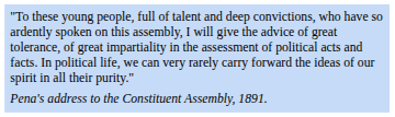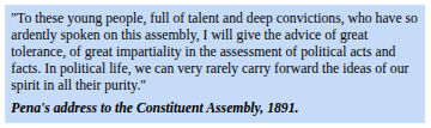row 2 | column 1: normal -> bold
